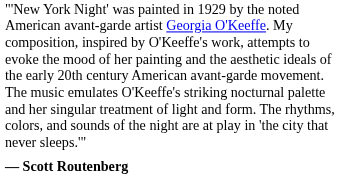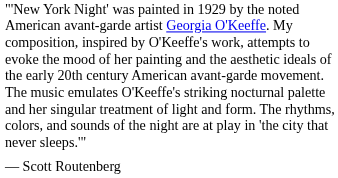row 2 | column 1: bold -> normal
